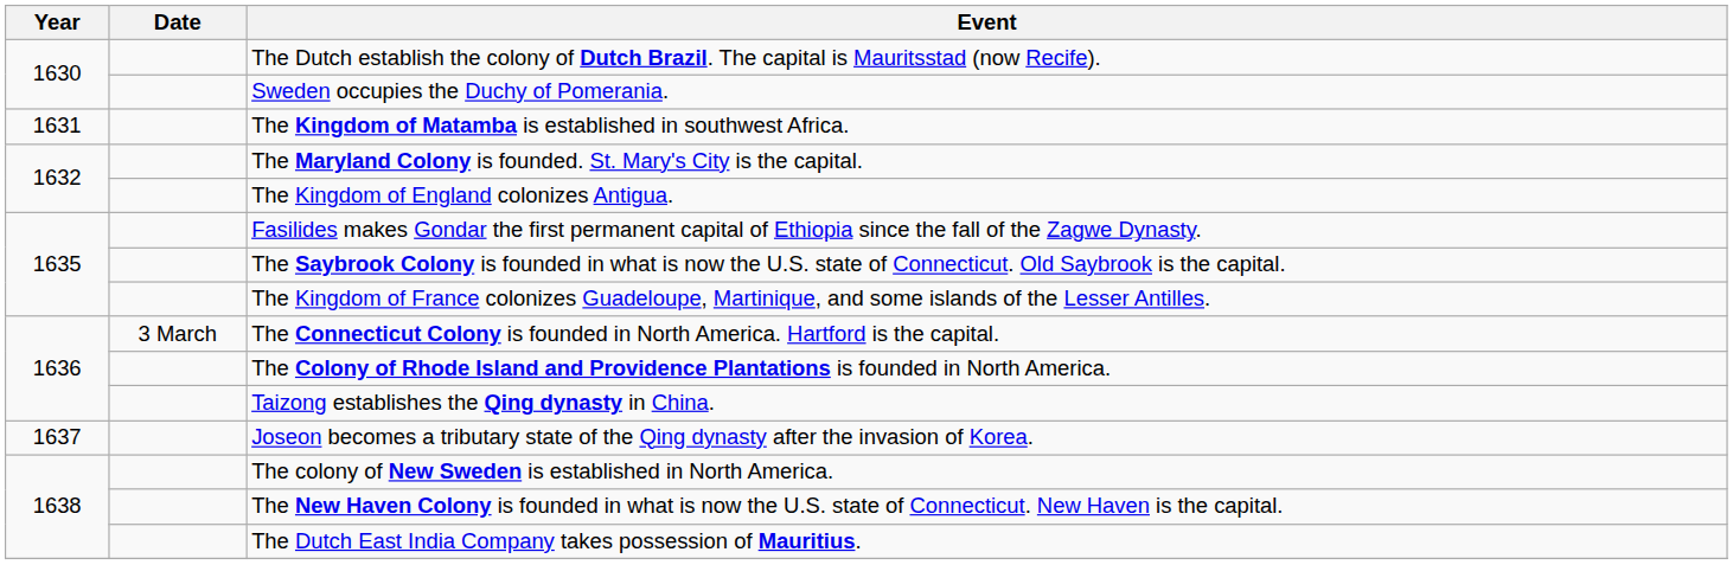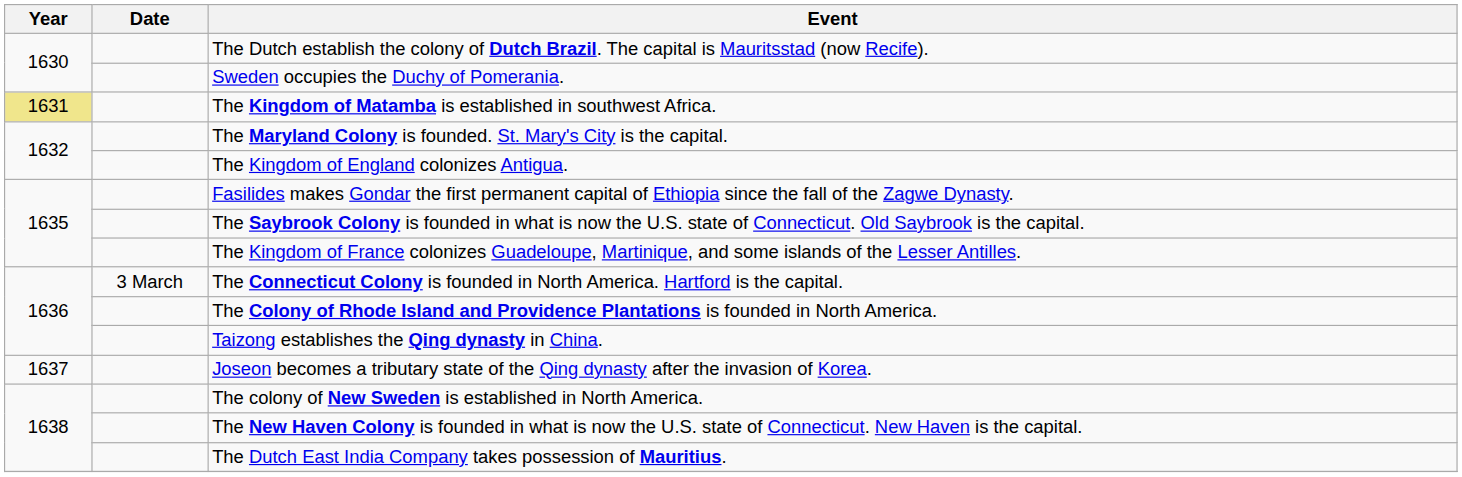The Kingdom of Matamba is established in southwest Africa. | Year: no background -> khaki background
